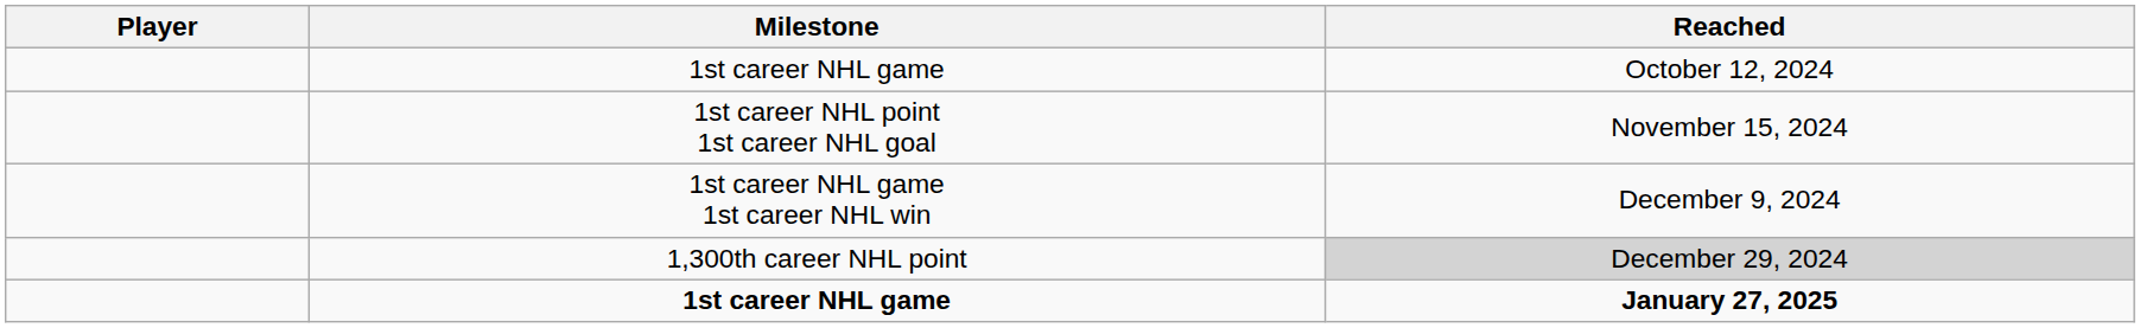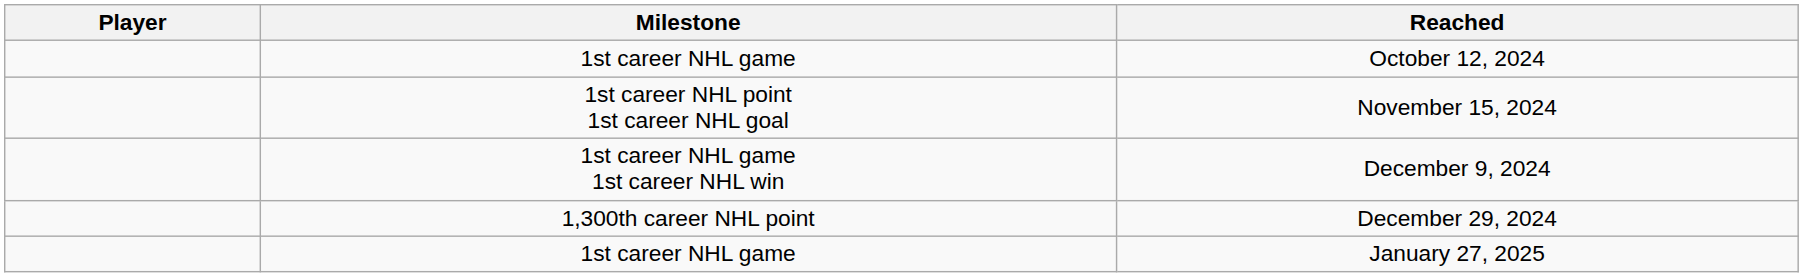row 5 | Reached: lightgrey background -> no background
row 6 | Milestone: bold -> normal
row 6 | Reached: bold -> normal
